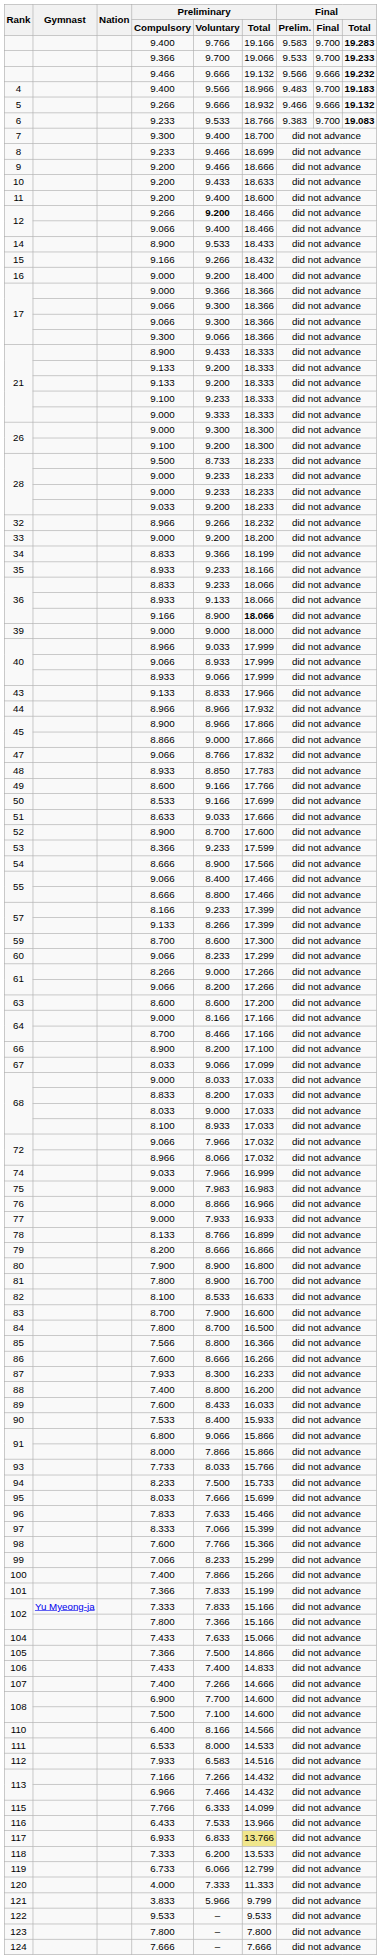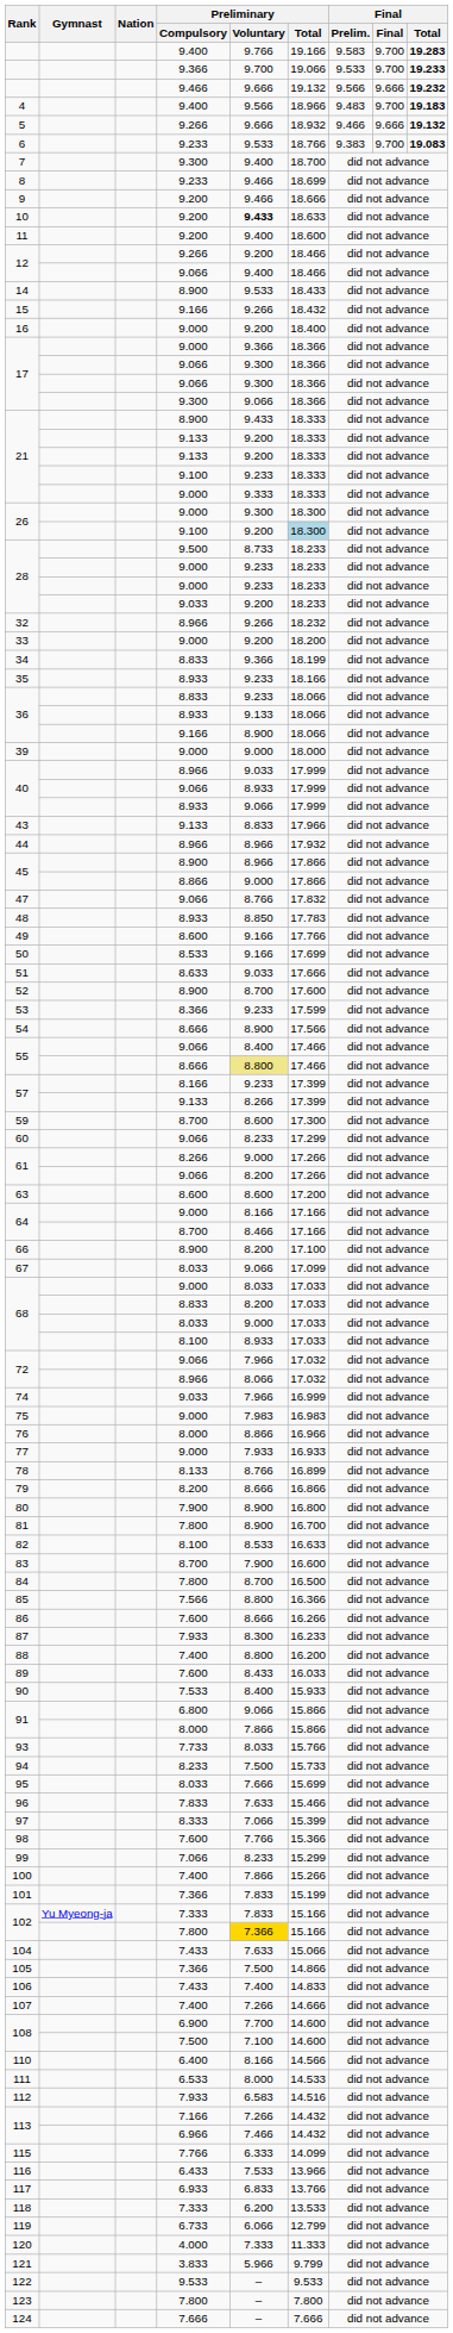10 | Preliminary / Voluntary: normal -> bold
12 / 9.266 | Preliminary / Voluntary: bold -> normal
26 / 9.100 | Preliminary / Total: no background -> lightblue background
36 / 9.166 | Preliminary / Total: bold -> normal
55 / 8.666 | Preliminary / Voluntary: no background -> khaki background
102 / 7.800 | Preliminary / Voluntary: no background -> gold background
117 | Preliminary / Total: khaki background -> no background
